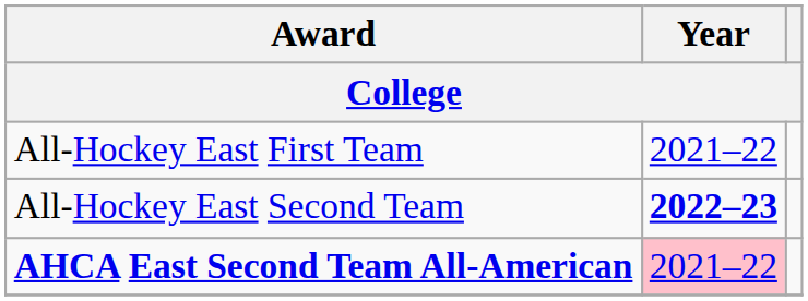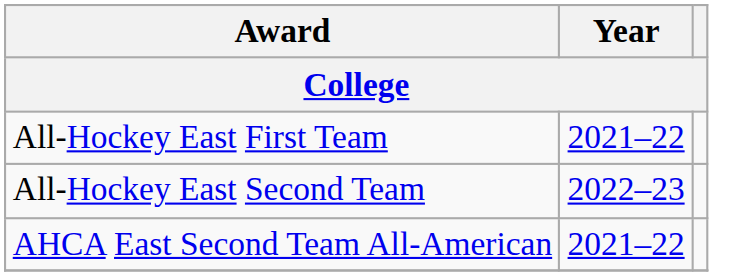row 4 | Year: bold -> normal
row 5 | Award: bold -> normal
row 5 | Year: pink background -> no background
